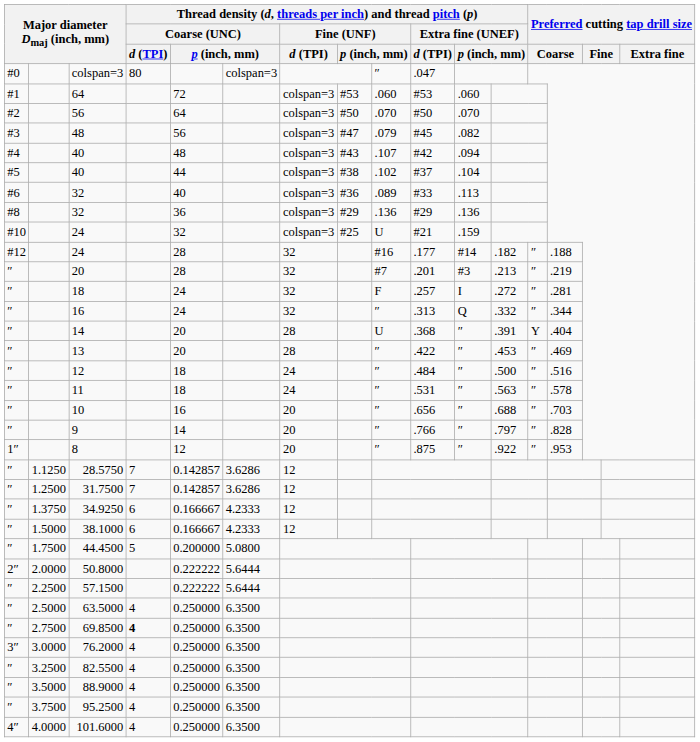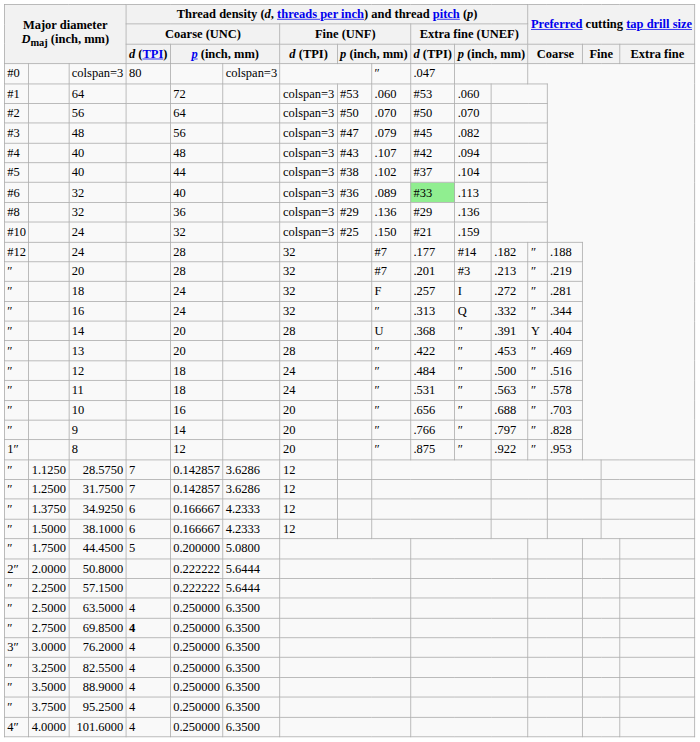#6 / 32 | column 10: no background -> lightgreen background
#10 / 24 | column 9: U -> .150
#12 / 24 | column 9: #16 -> #7
